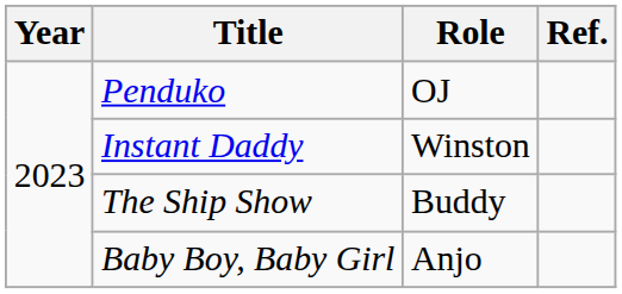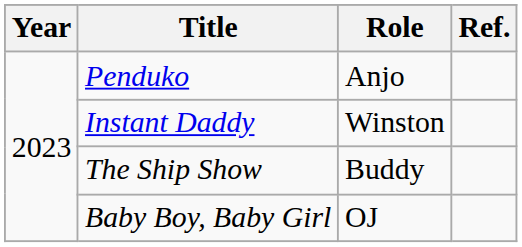Penduko | Role: OJ -> Anjo
Baby Boy, Baby Girl | Role: Anjo -> OJ
